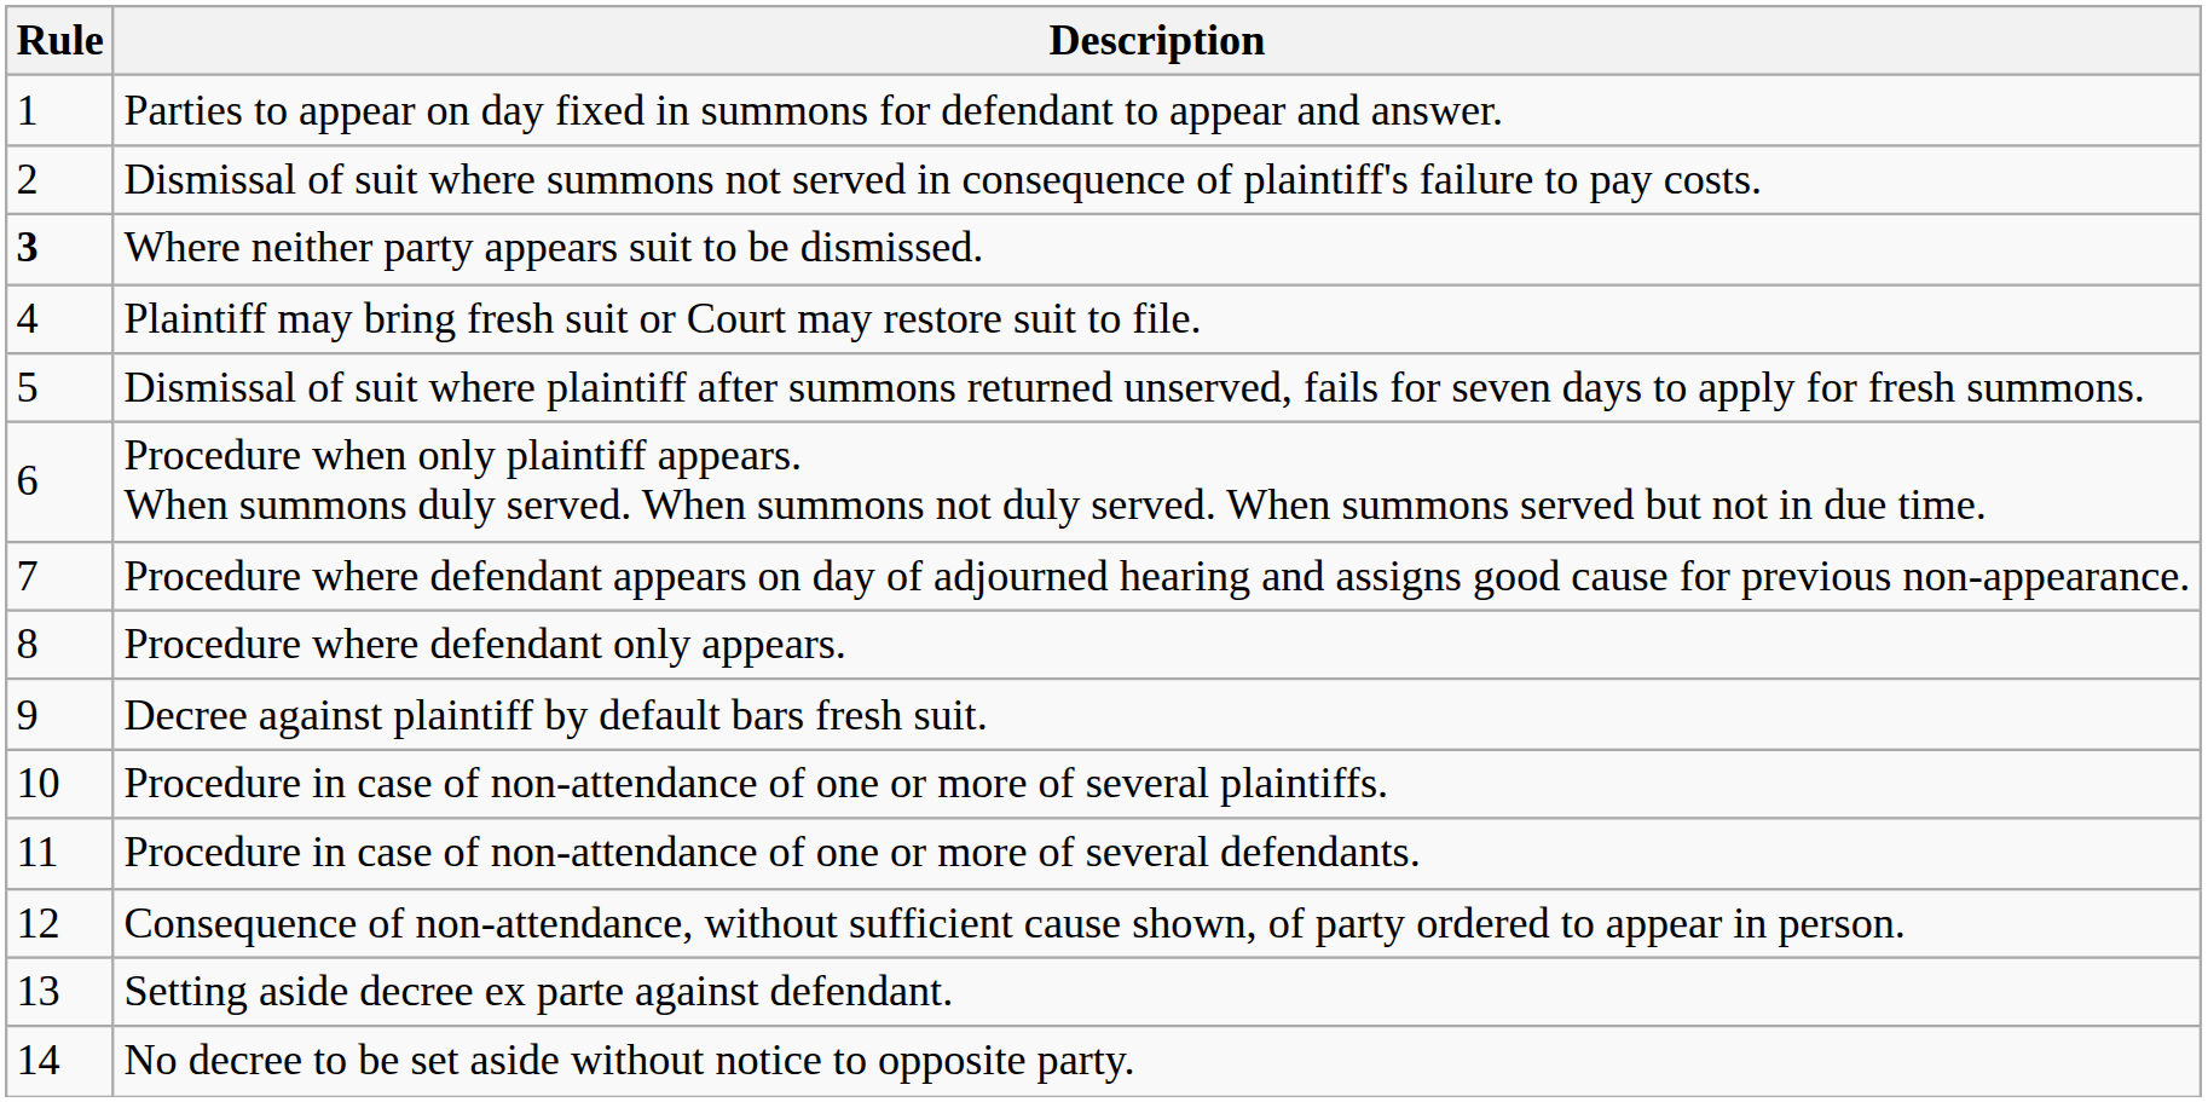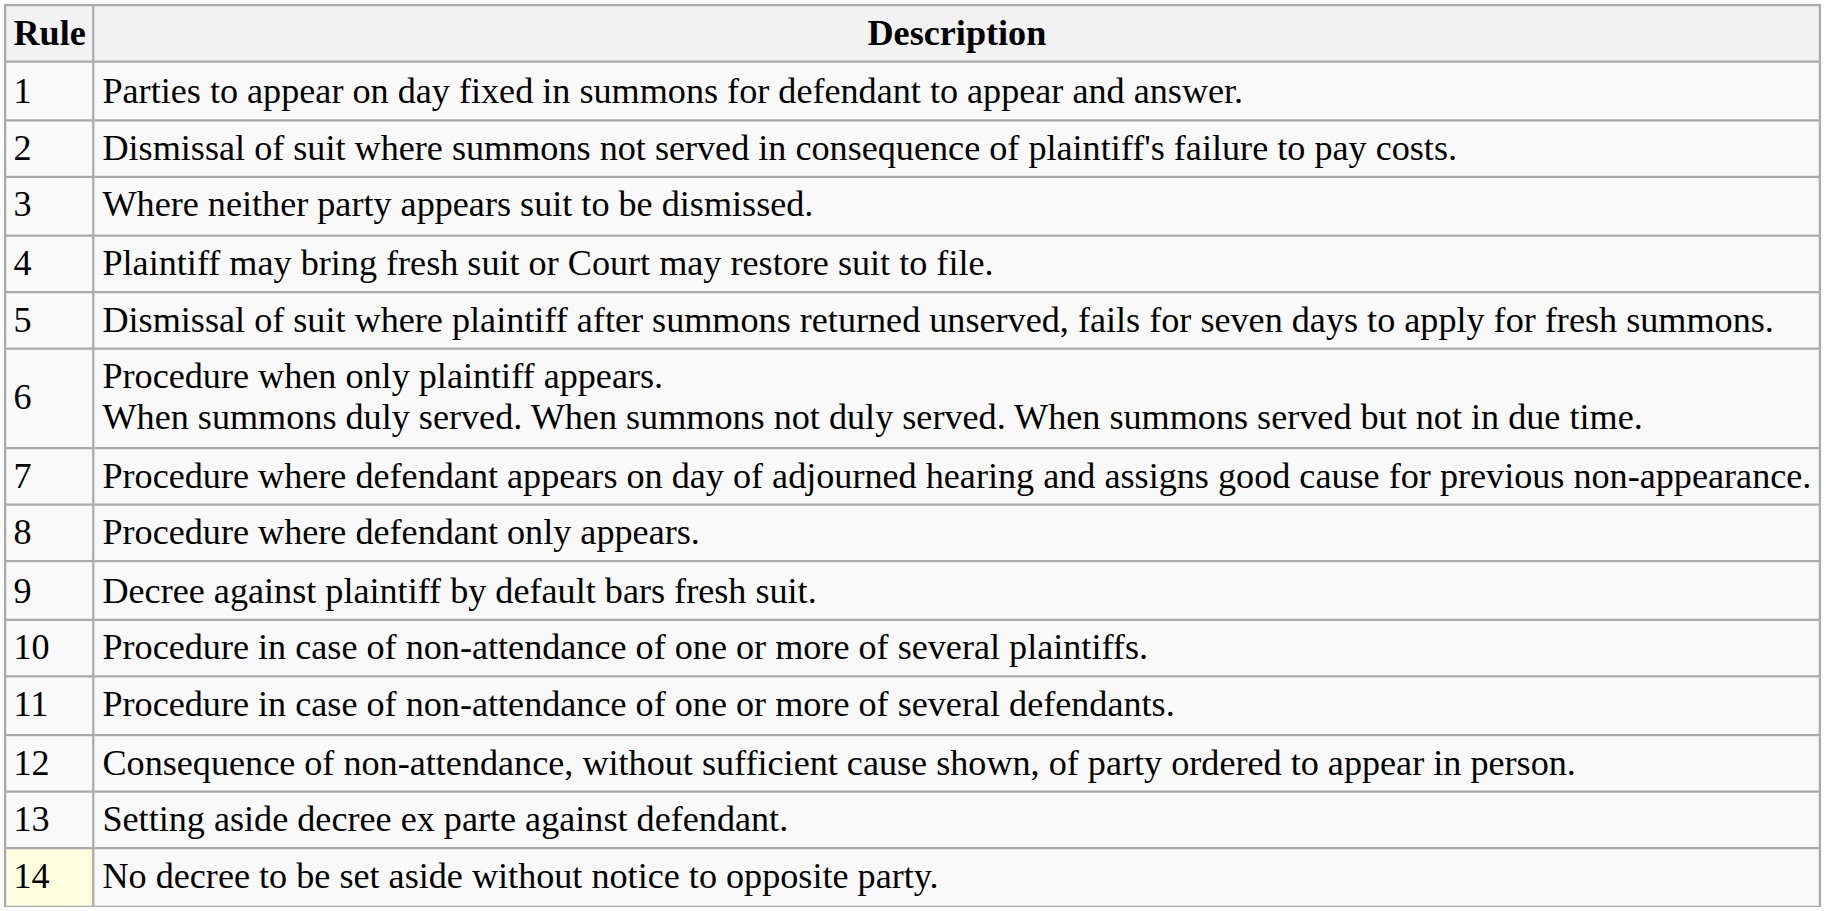Where neither party appears suit to be dismissed. | Rule: bold -> normal
No decree to be set aside without notice to opposite party. | Rule: no background -> lightyellow background
